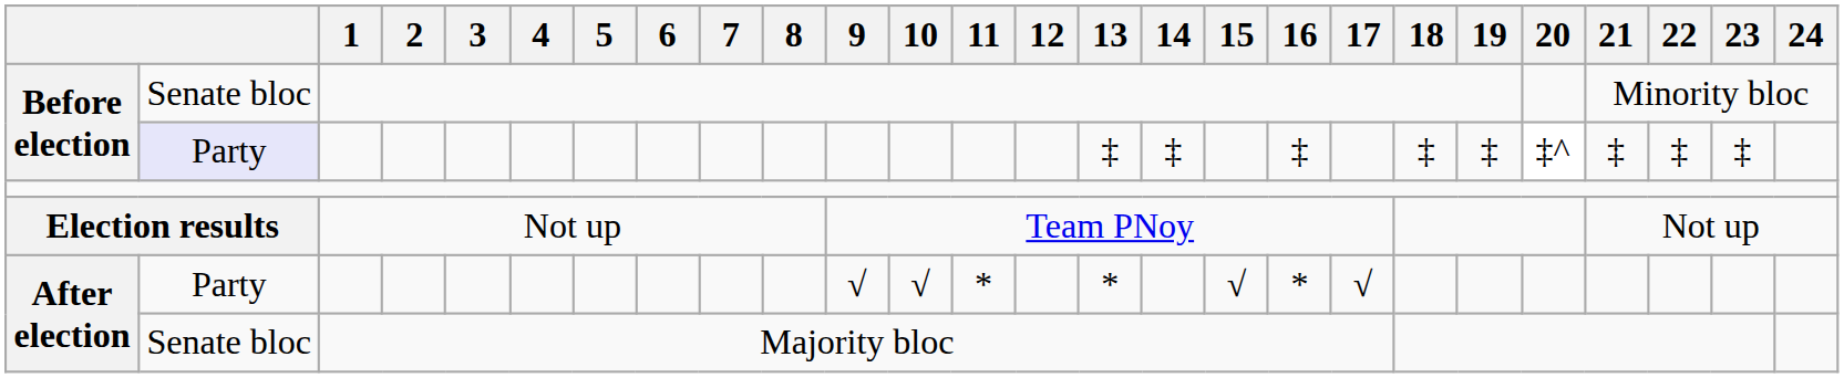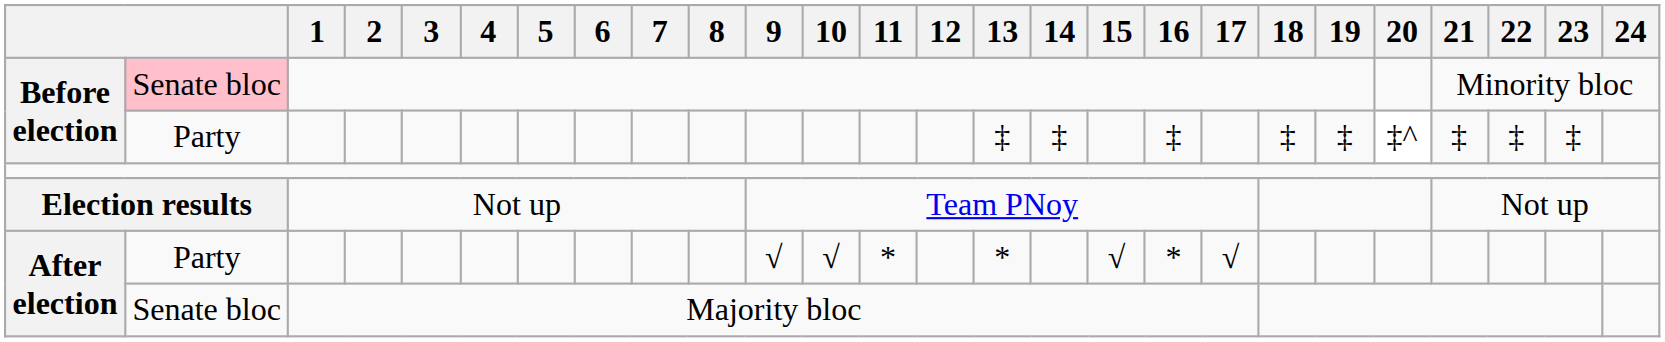Before election / Senate bloc | column 2: no background -> pink background
Before election / Party | column 2: lavender background -> no background
